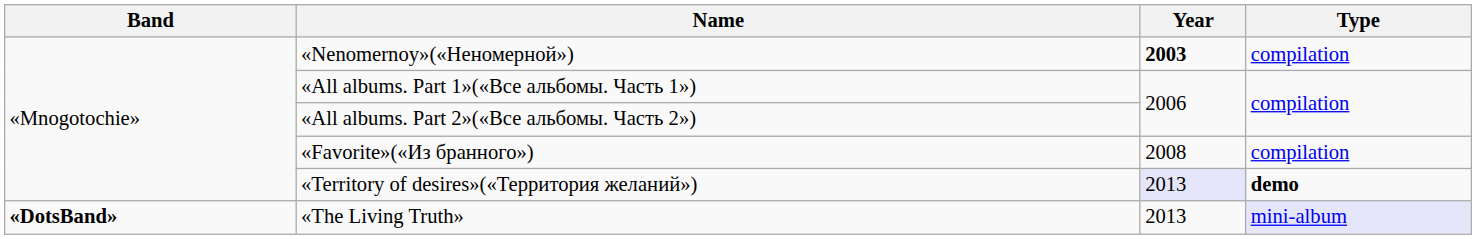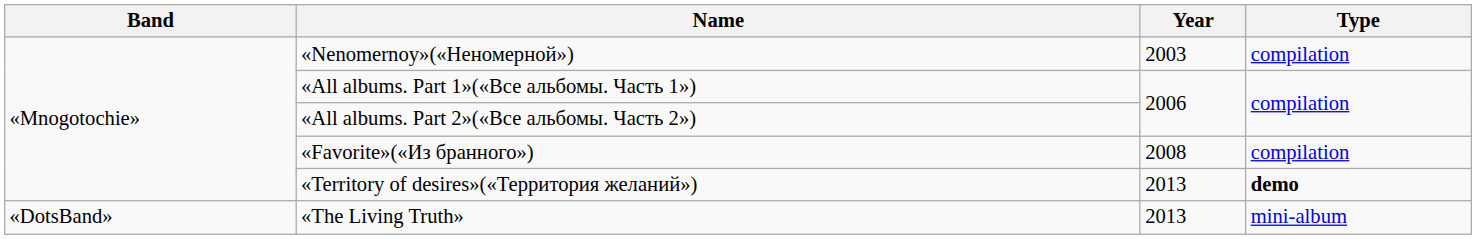«Nenomernoy»(«Неномерной») | Year: bold -> normal
«Territory of desires»(«Территория желаний») | Year: lavender background -> no background
«The Living Truth» | Band: bold -> normal
«The Living Truth» | Type: lavender background -> no background
